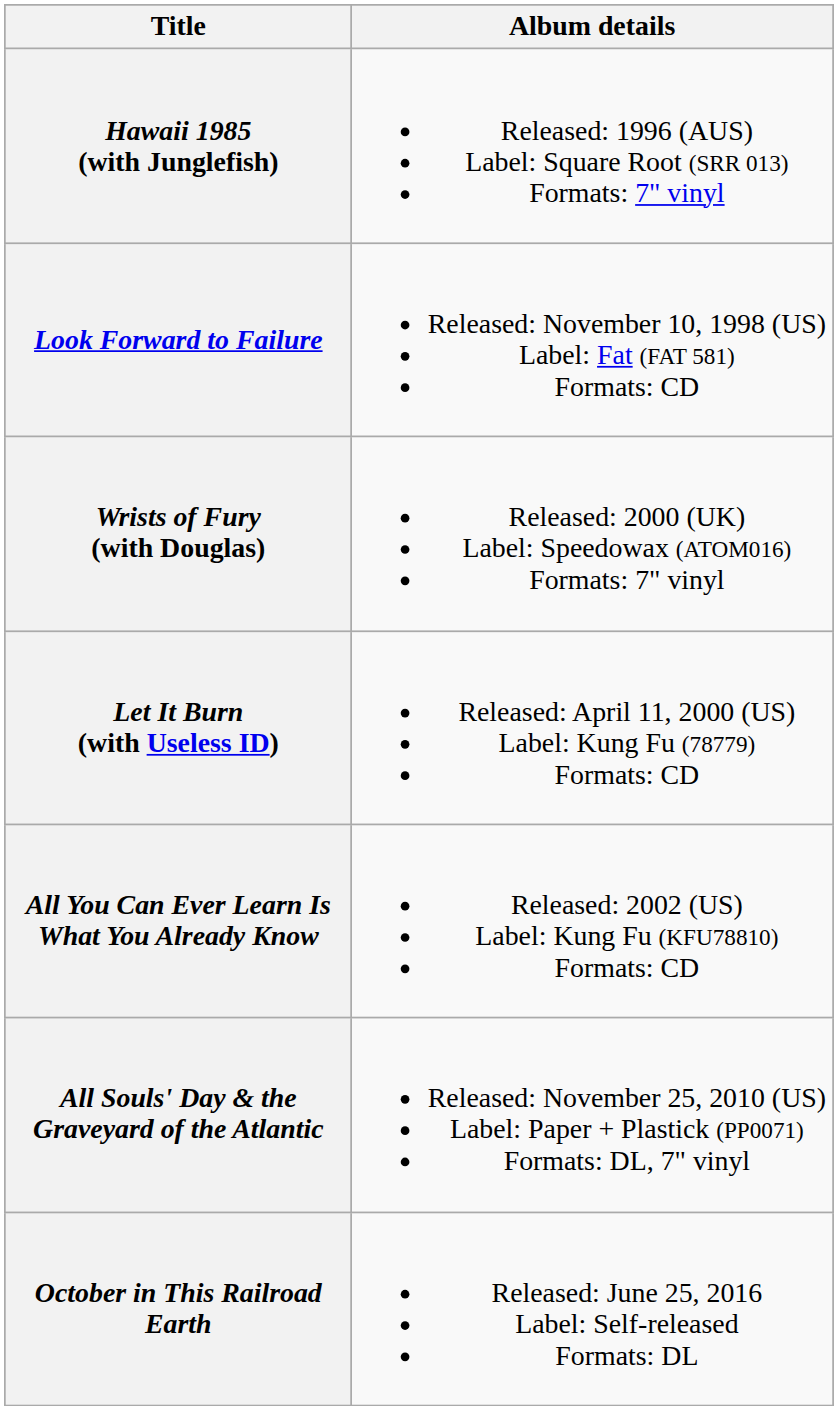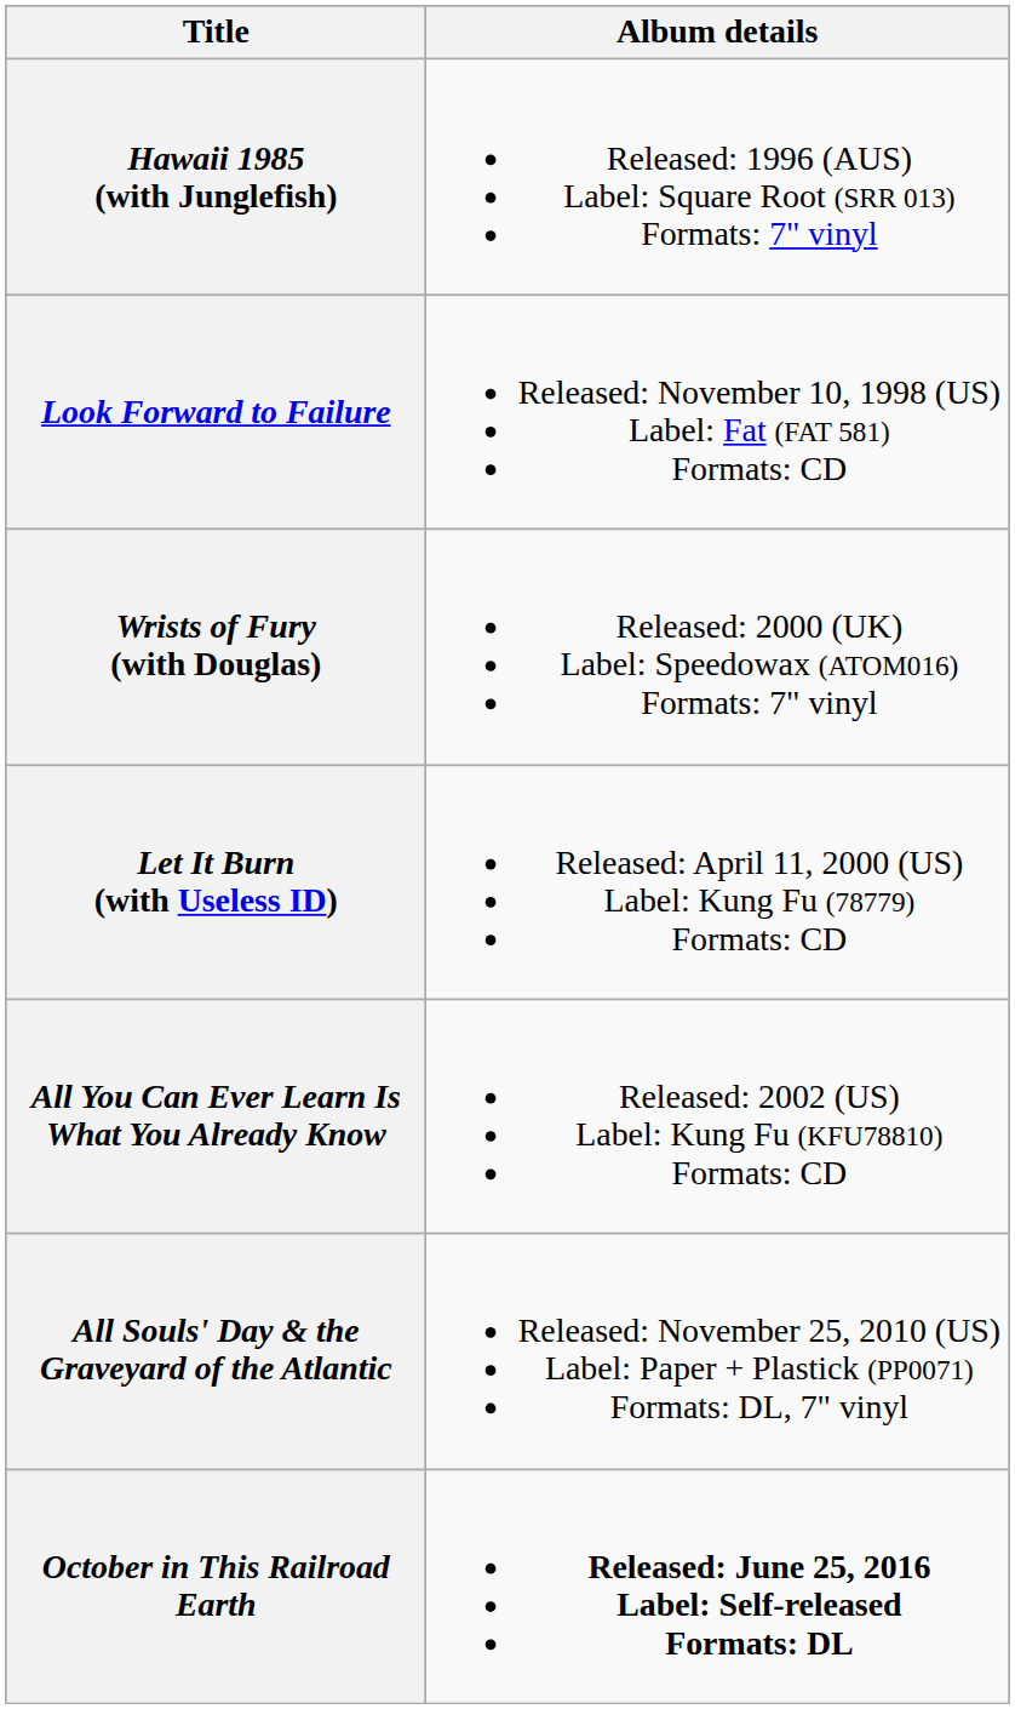October in This Railroad Earth | Album details: normal -> bold
